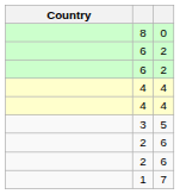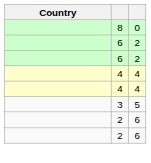- row: 1 | 7
